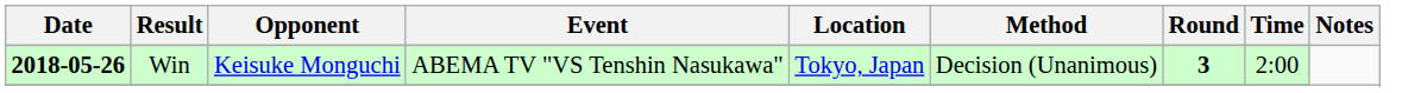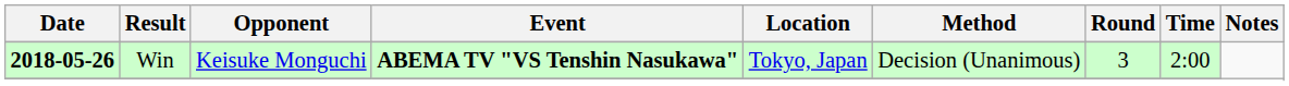Win | Event: normal -> bold
Win | Round: bold -> normal
